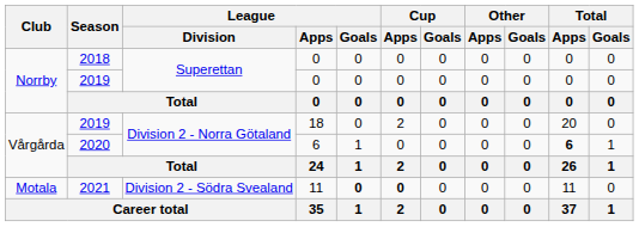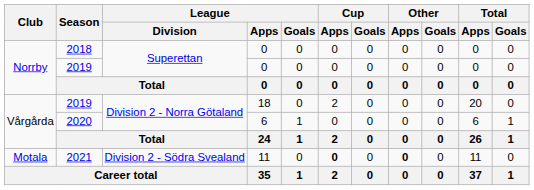2020 | Total / Apps: bold -> normal
2021 | League / Goals: bold -> normal
2021 | Other / Apps: normal -> bold
